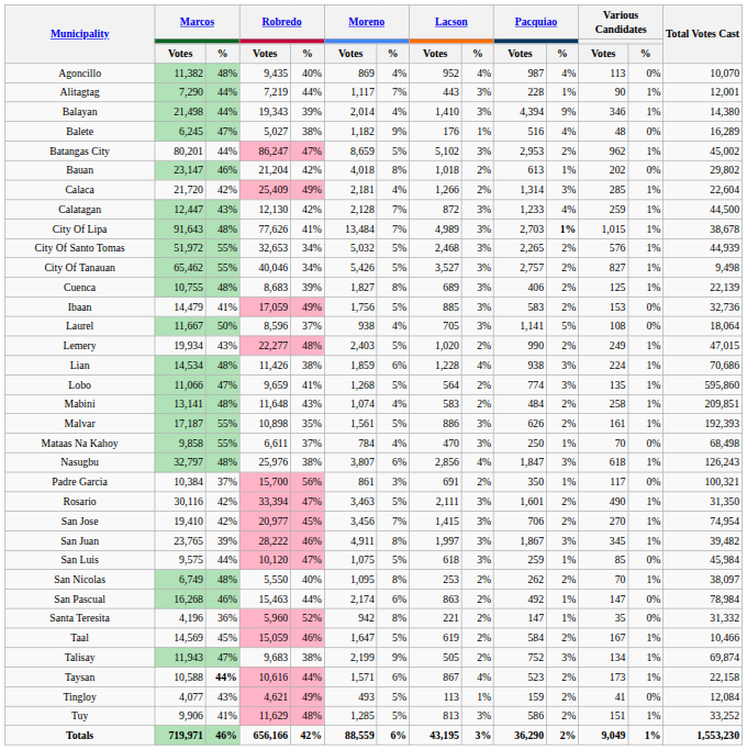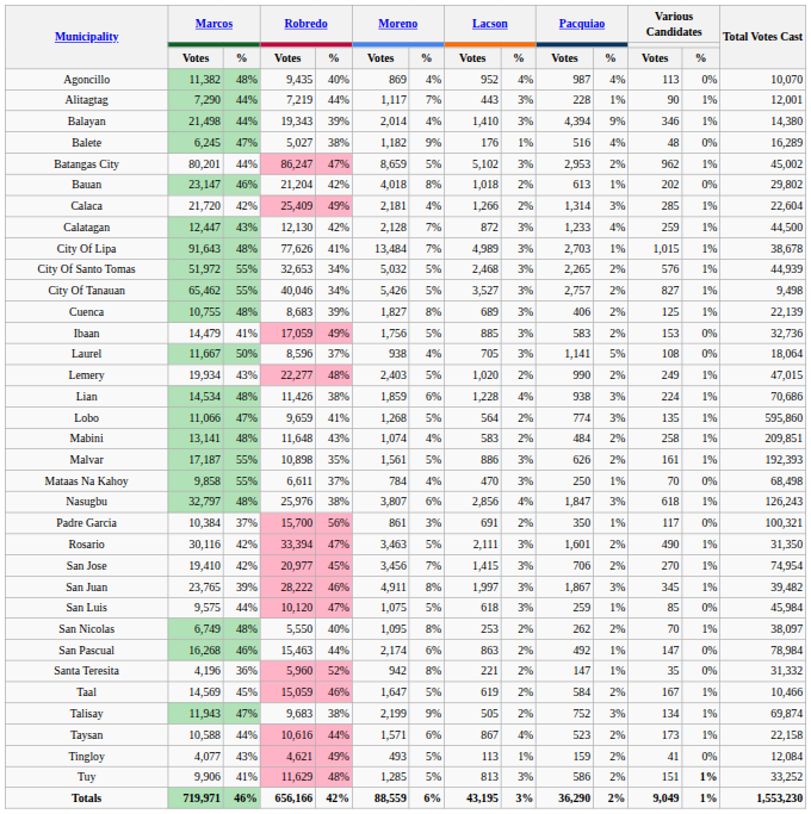City Of Lipa | Pacquiao / %: bold -> normal
Taysan | Marcos / %: bold -> normal
Tuy | Various Candidates / %: normal -> bold
